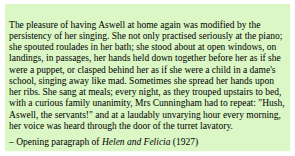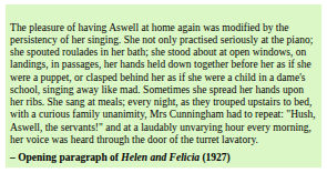row 2 | column 1: normal -> bold
